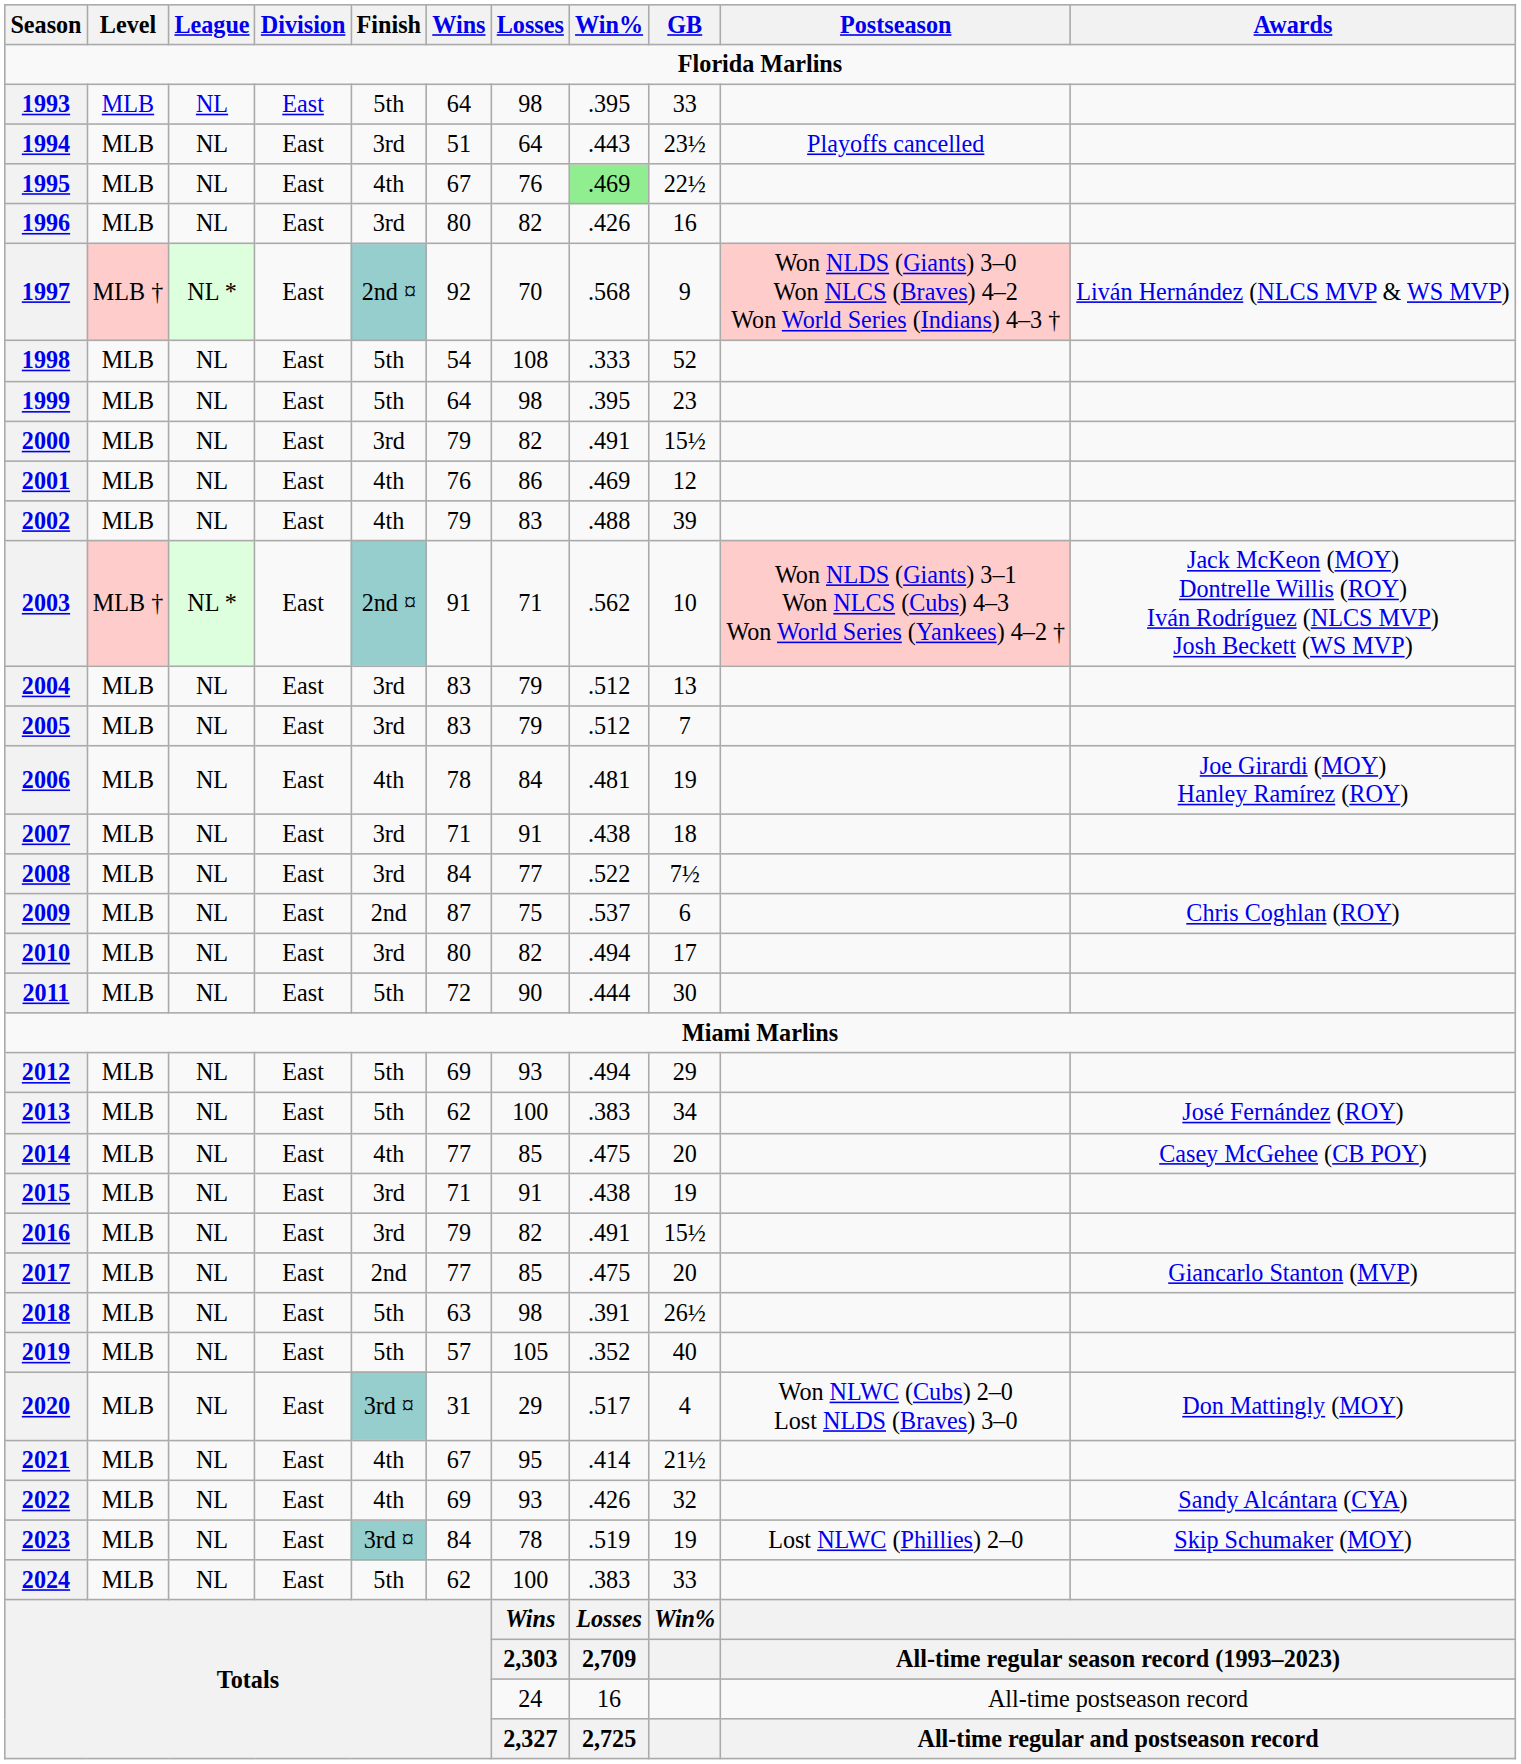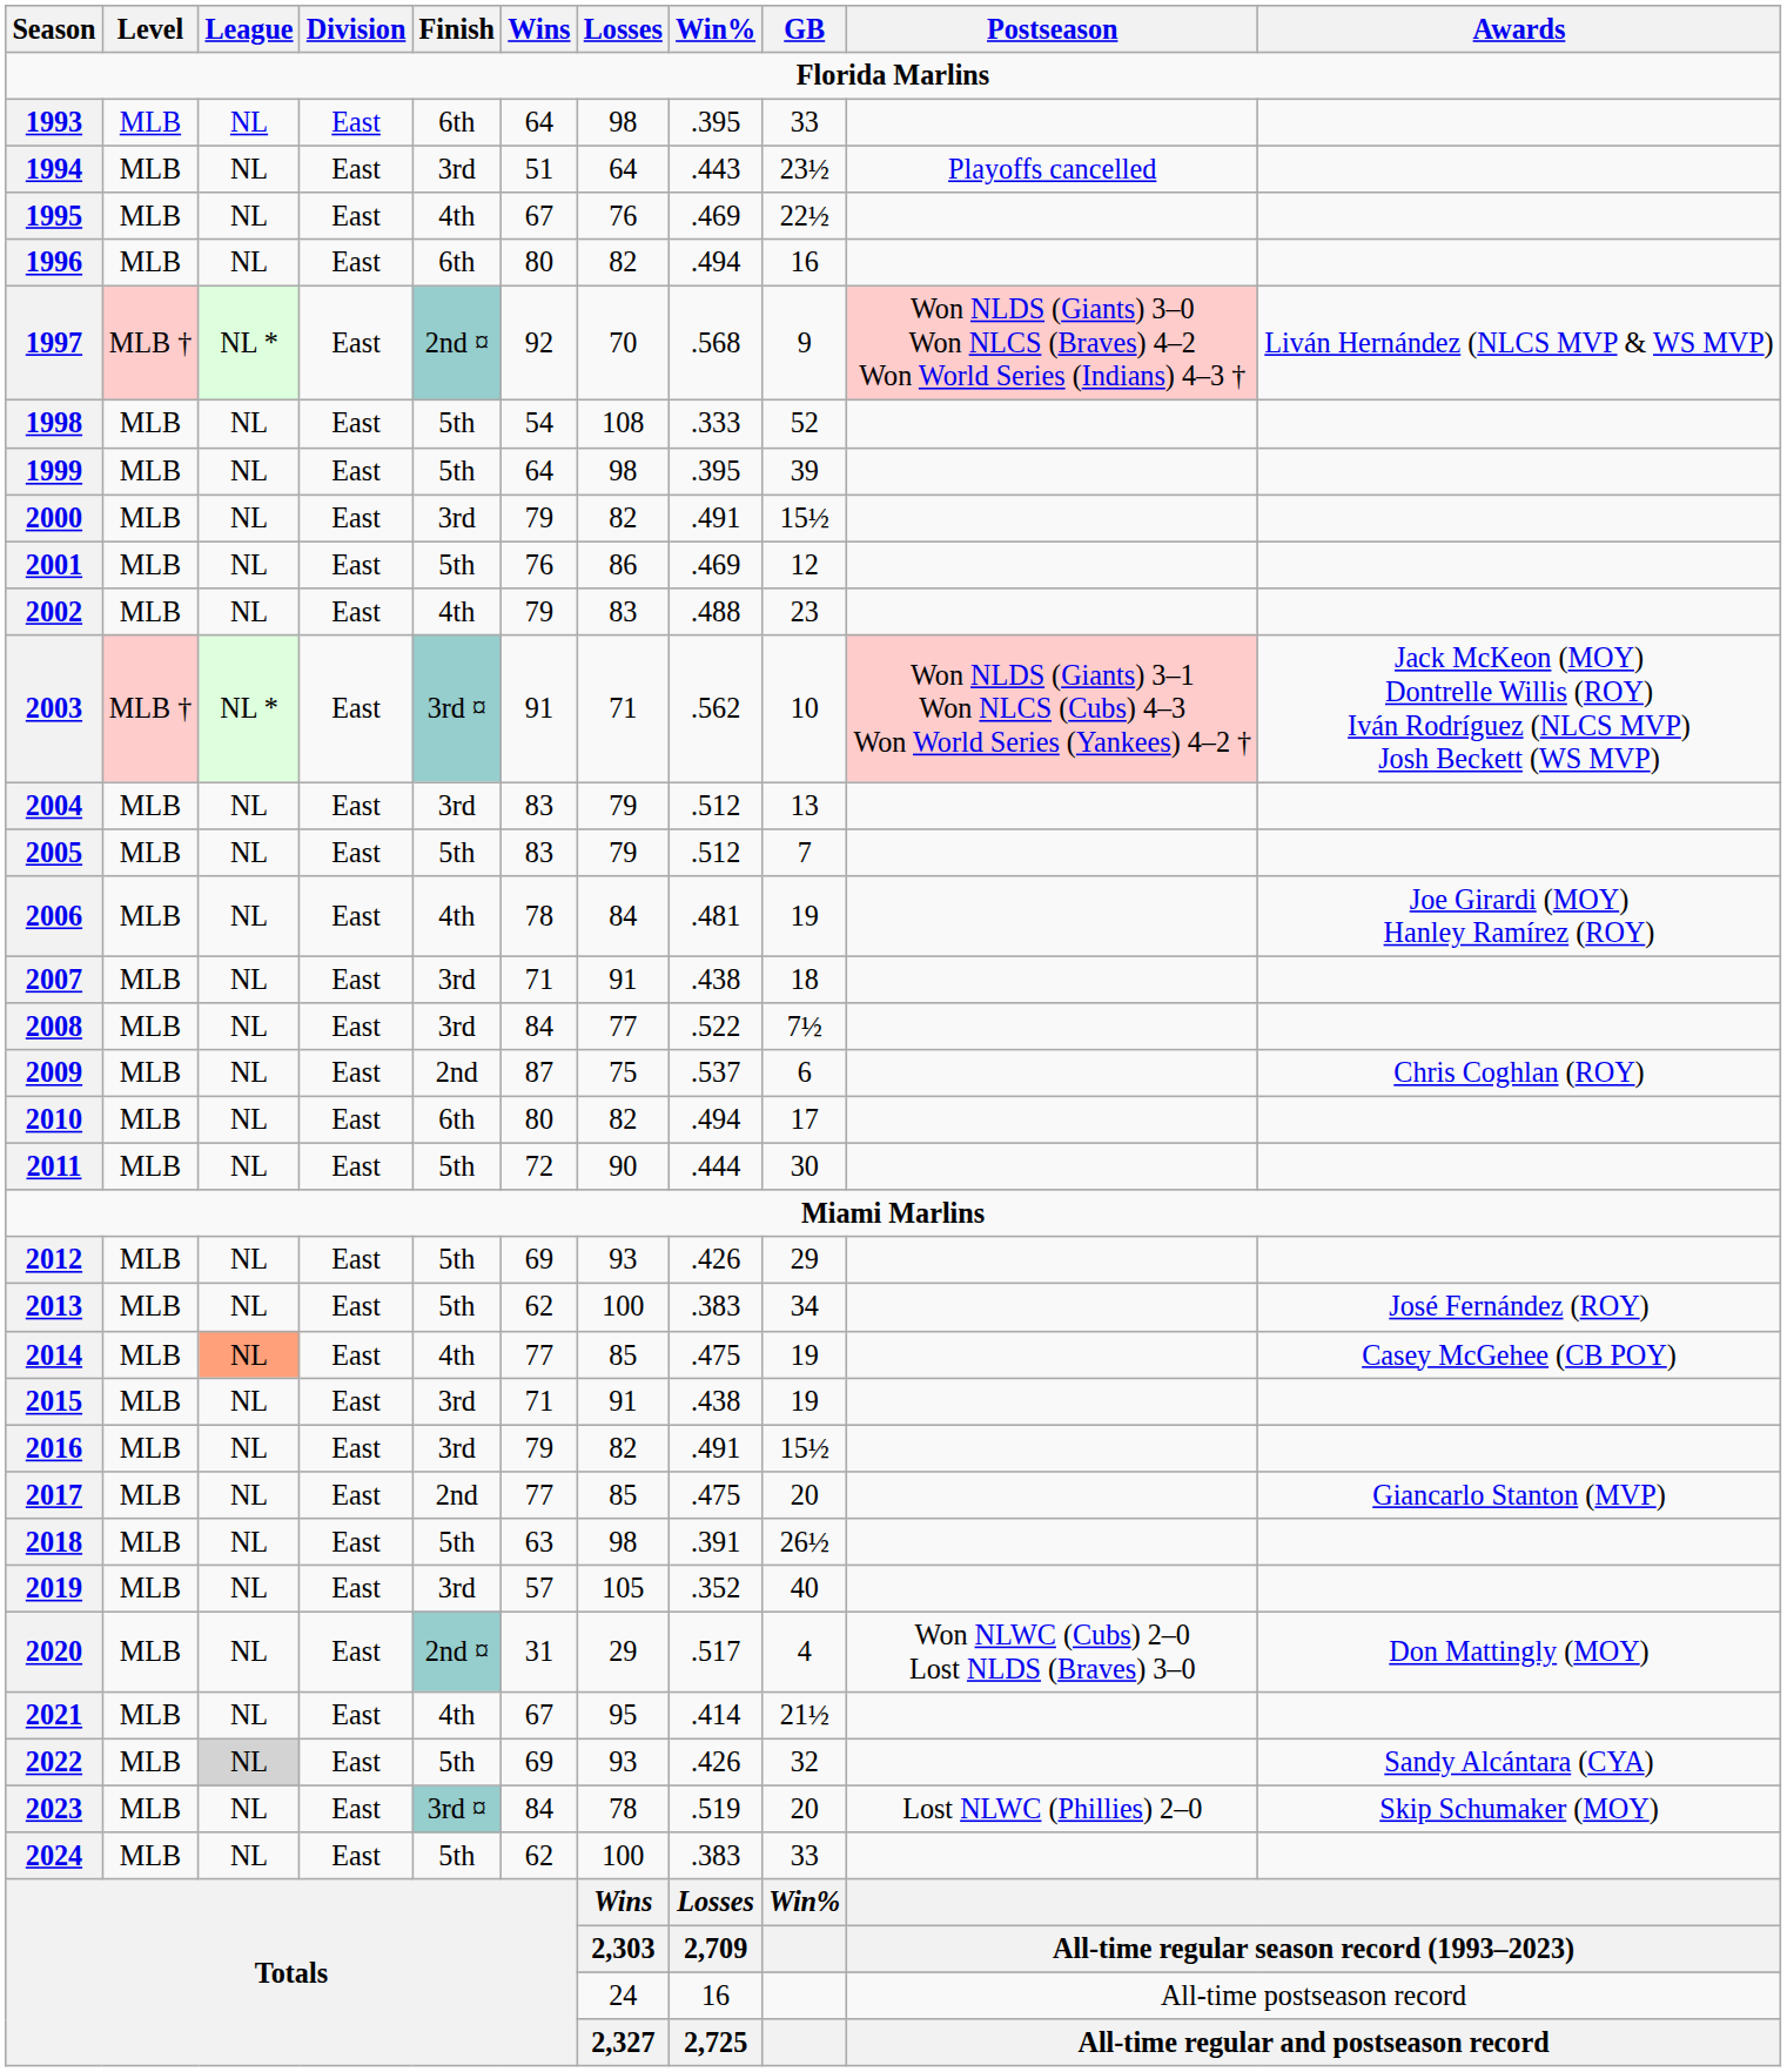1993 | Finish: 5th -> 6th
1995 | Win%: lightgreen background -> no background
1996 | Finish: 3rd -> 6th
1996 | Win%: .426 -> .494
1999 | GB: 23 -> 39
2001 | Finish: 4th -> 5th
2002 | GB: 39 -> 23
2003 | Finish: 2nd ¤ -> 3rd ¤
2005 | Finish: 3rd -> 5th
2010 | Finish: 3rd -> 6th
2012 | Win%: .494 -> .426
2014 | League: no background -> lightsalmon background
2014 | GB: 20 -> 19
2019 | Finish: 5th -> 3rd
2020 | Finish: 3rd ¤ -> 2nd ¤
2022 | League: no background -> lightgrey background
2022 | Finish: 4th -> 5th
2023 | GB: 19 -> 20
